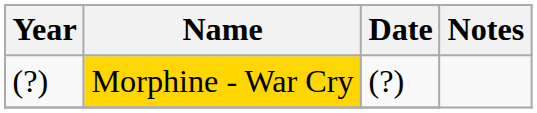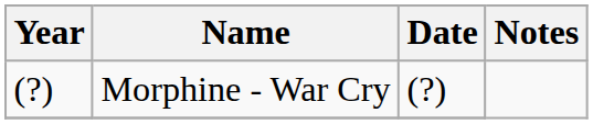Morphine - War Cry | Name: gold background -> no background
